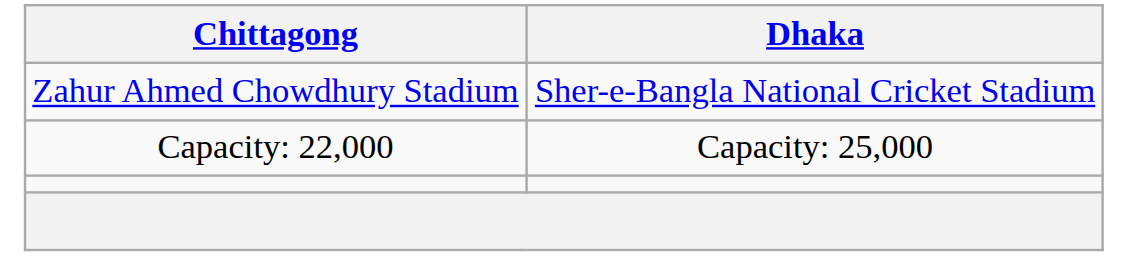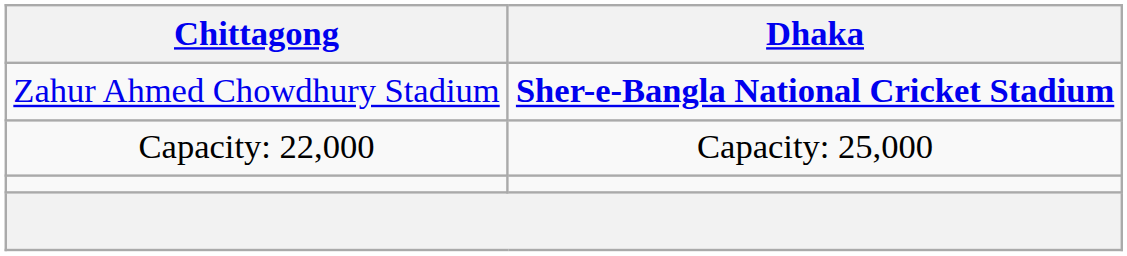row 2 | Dhaka: normal -> bold
